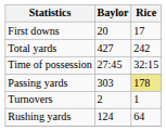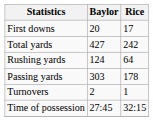rows swapped: Rushing yards <-> Time of possession
Passing yards | Rice: khaki background -> no background
